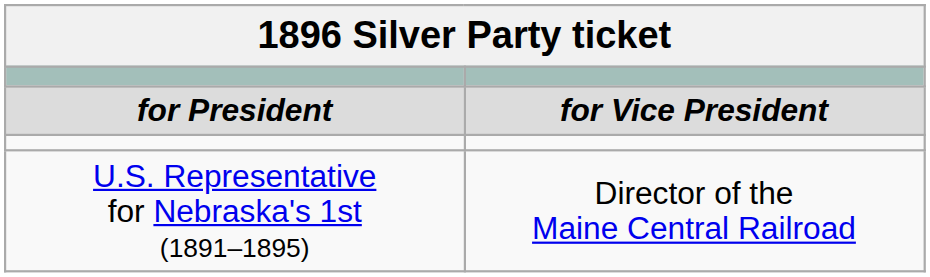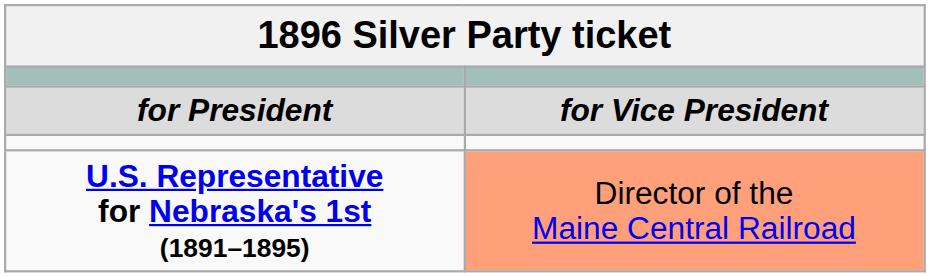U.S. Representative for Nebraska's 1st (1891–1895) | column 1: normal -> bold
U.S. Representative for Nebraska's 1st (1891–1895) | column 2: no background -> lightsalmon background
